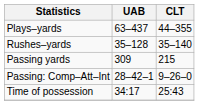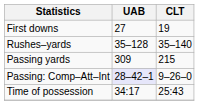+ row: First downs | 27 | 19
- row: Plays–yards | 63–437 | 44–355
Passing: Comp–Att–Int | UAB: no background -> lavender background
